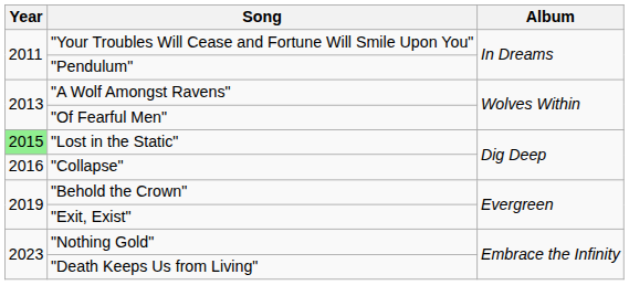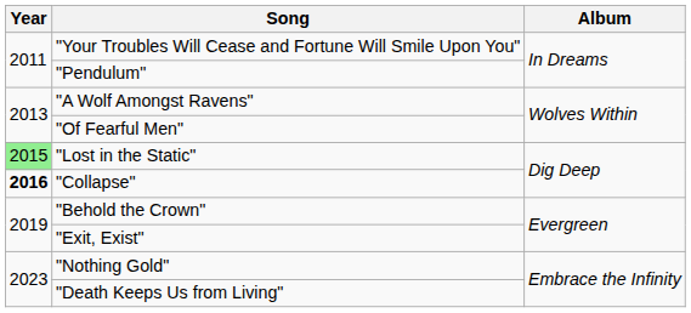"Collapse" | Year: normal -> bold
